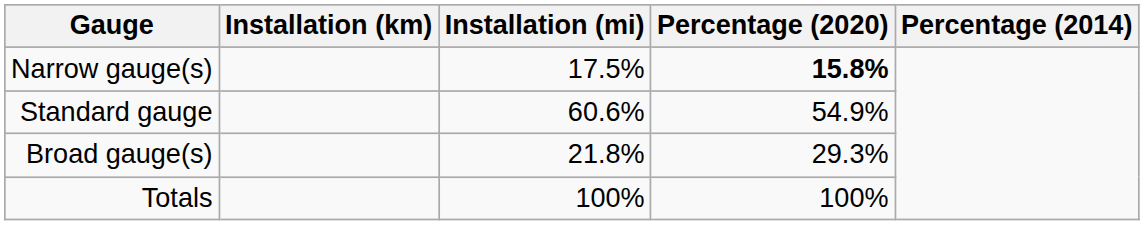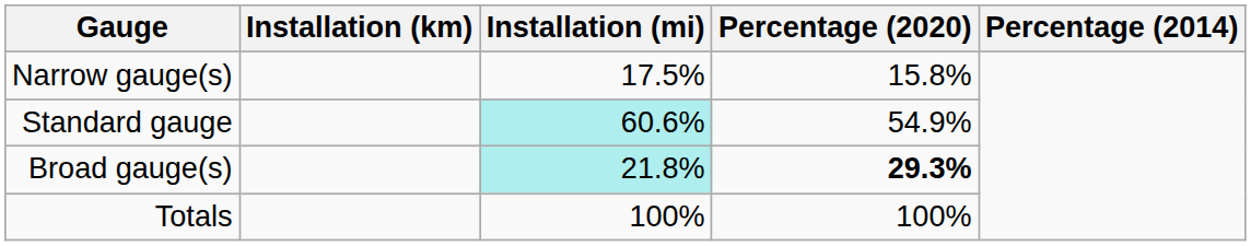Narrow gauge(s) | Percentage (2020): bold -> normal
Standard gauge | Installation (mi): no background -> paleturquoise background
Broad gauge(s) | Installation (mi): no background -> paleturquoise background
Broad gauge(s) | Percentage (2020): normal -> bold
